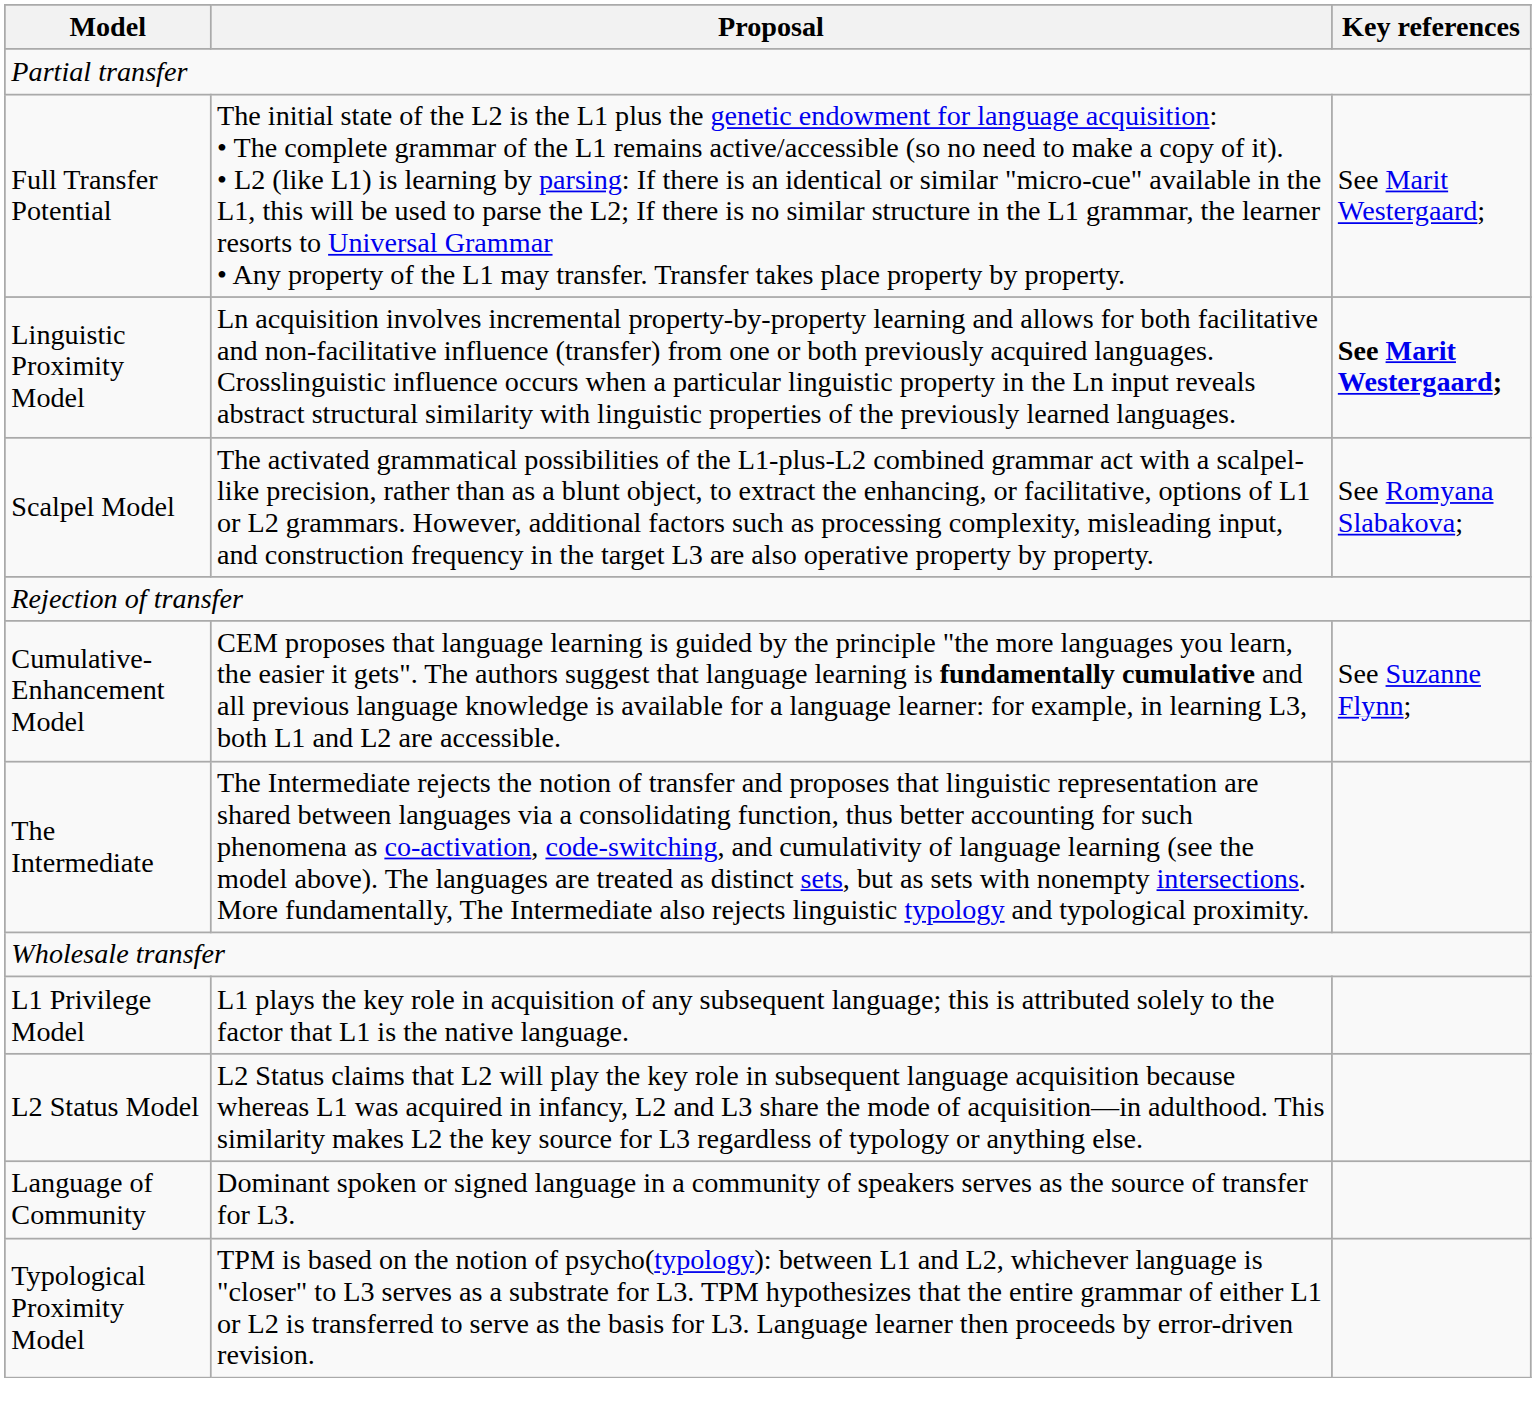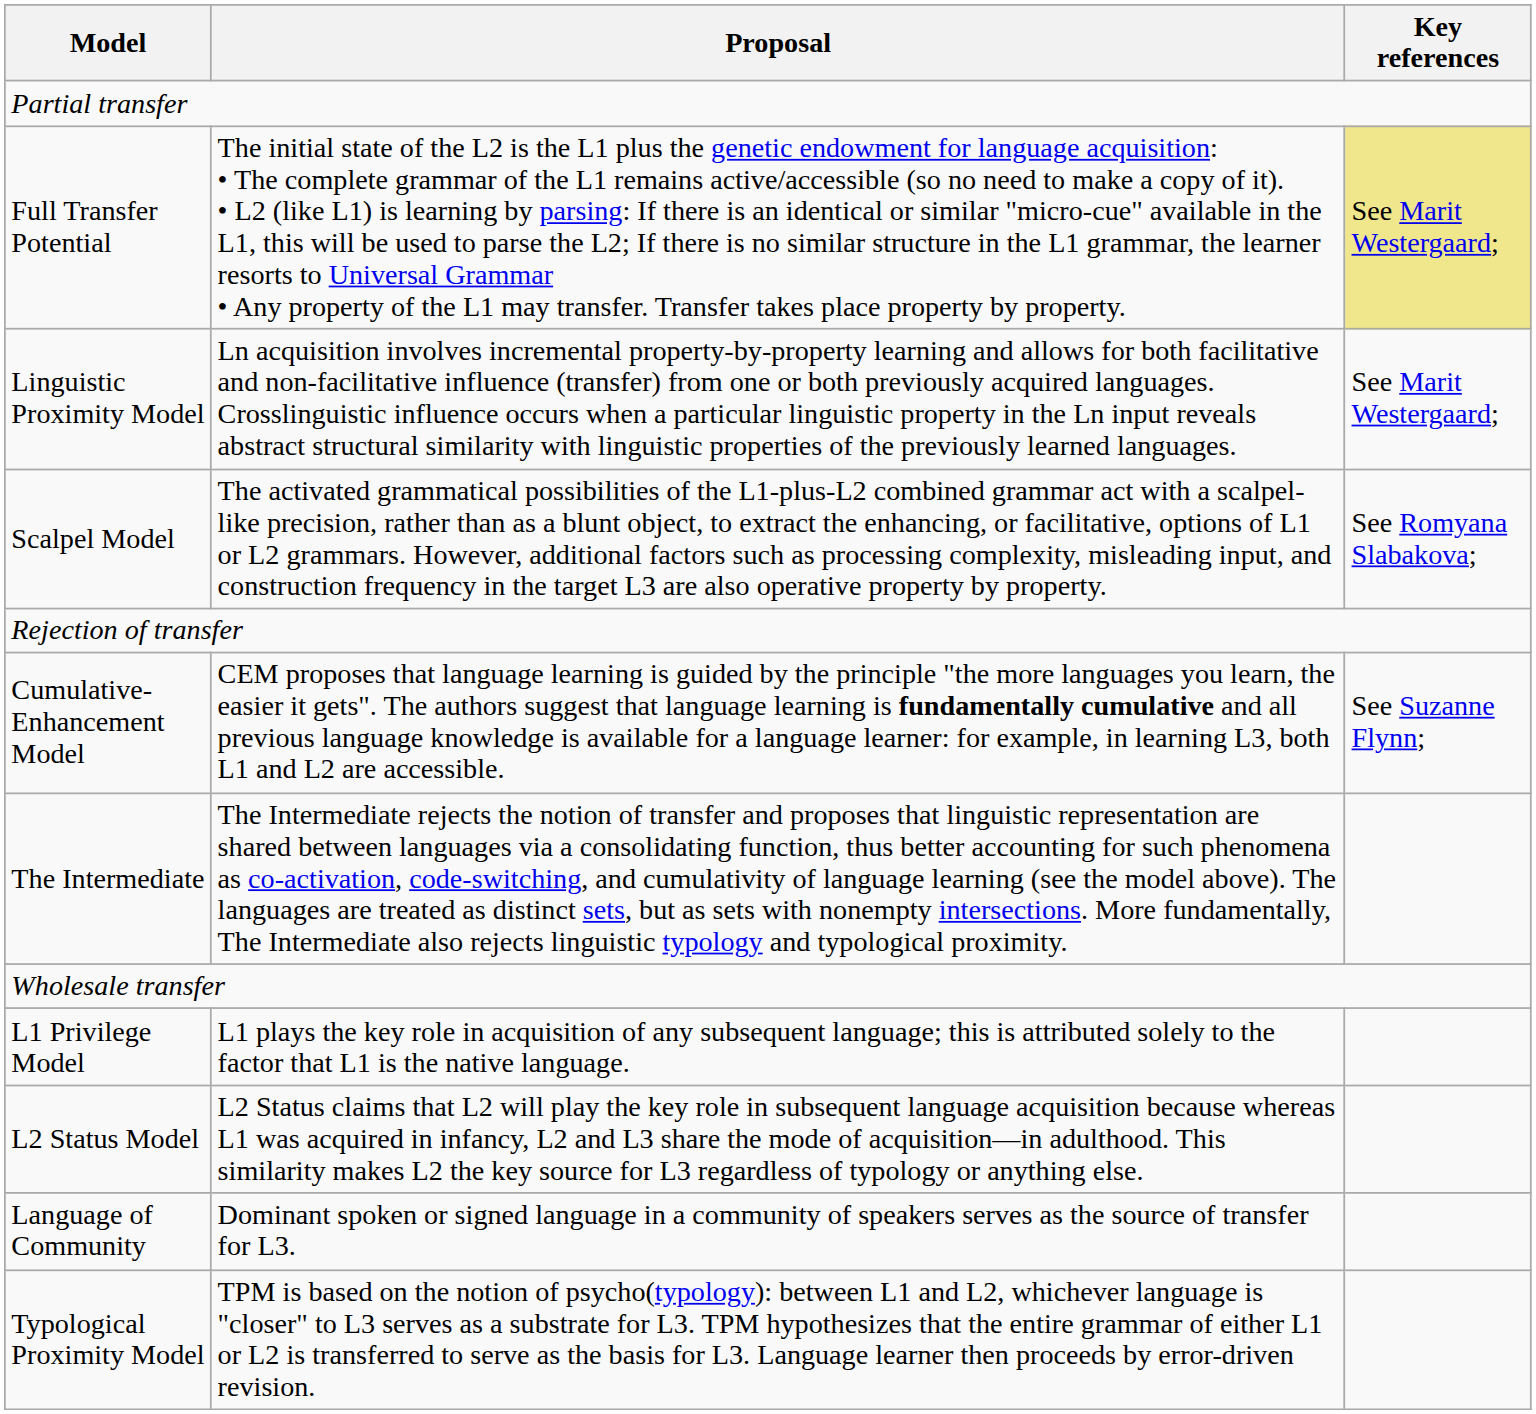Full Transfer Potential | Key references: no background -> khaki background
Linguistic Proximity Model | Key references: bold -> normal
